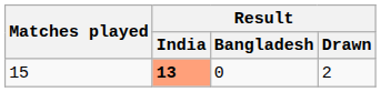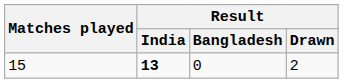15 | Result / India: lightsalmon background -> no background
